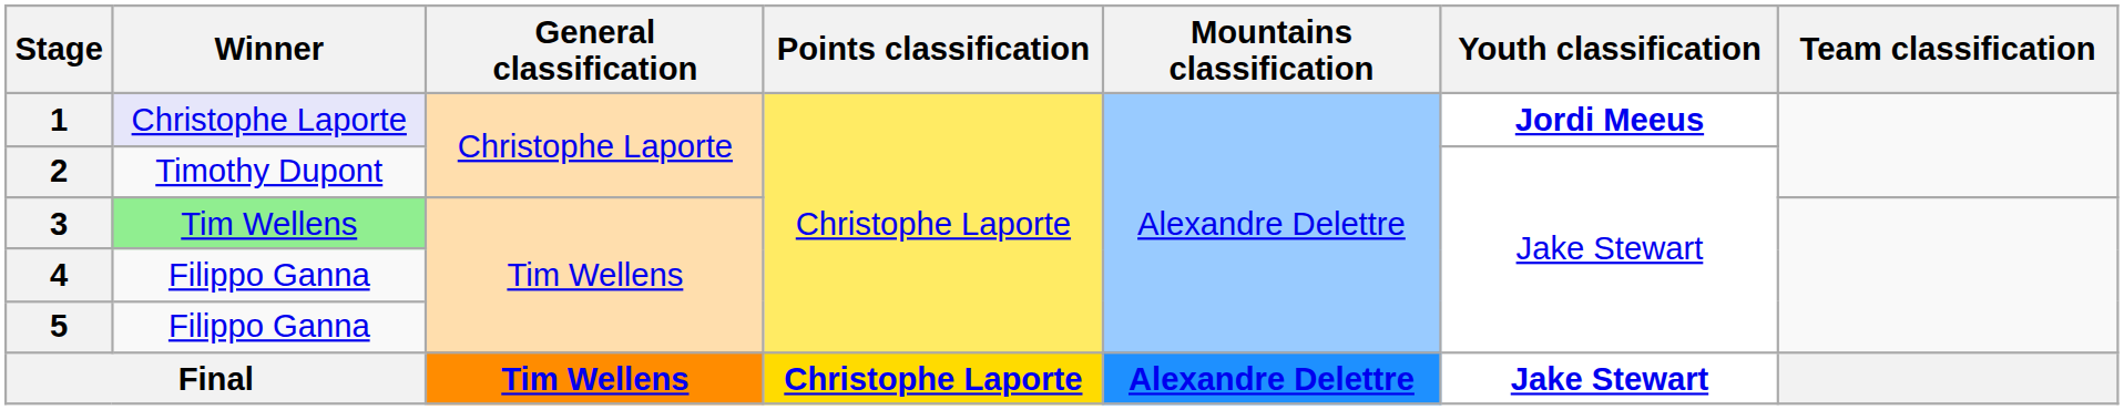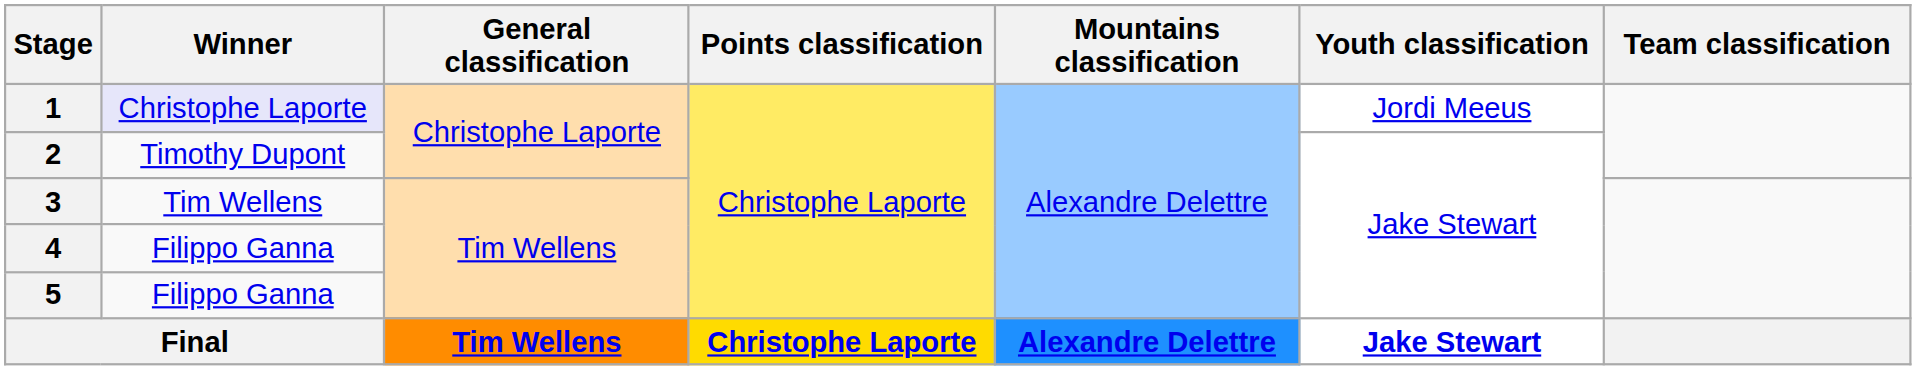1 | Youth classification: bold -> normal
3 | Winner: lightgreen background -> no background
